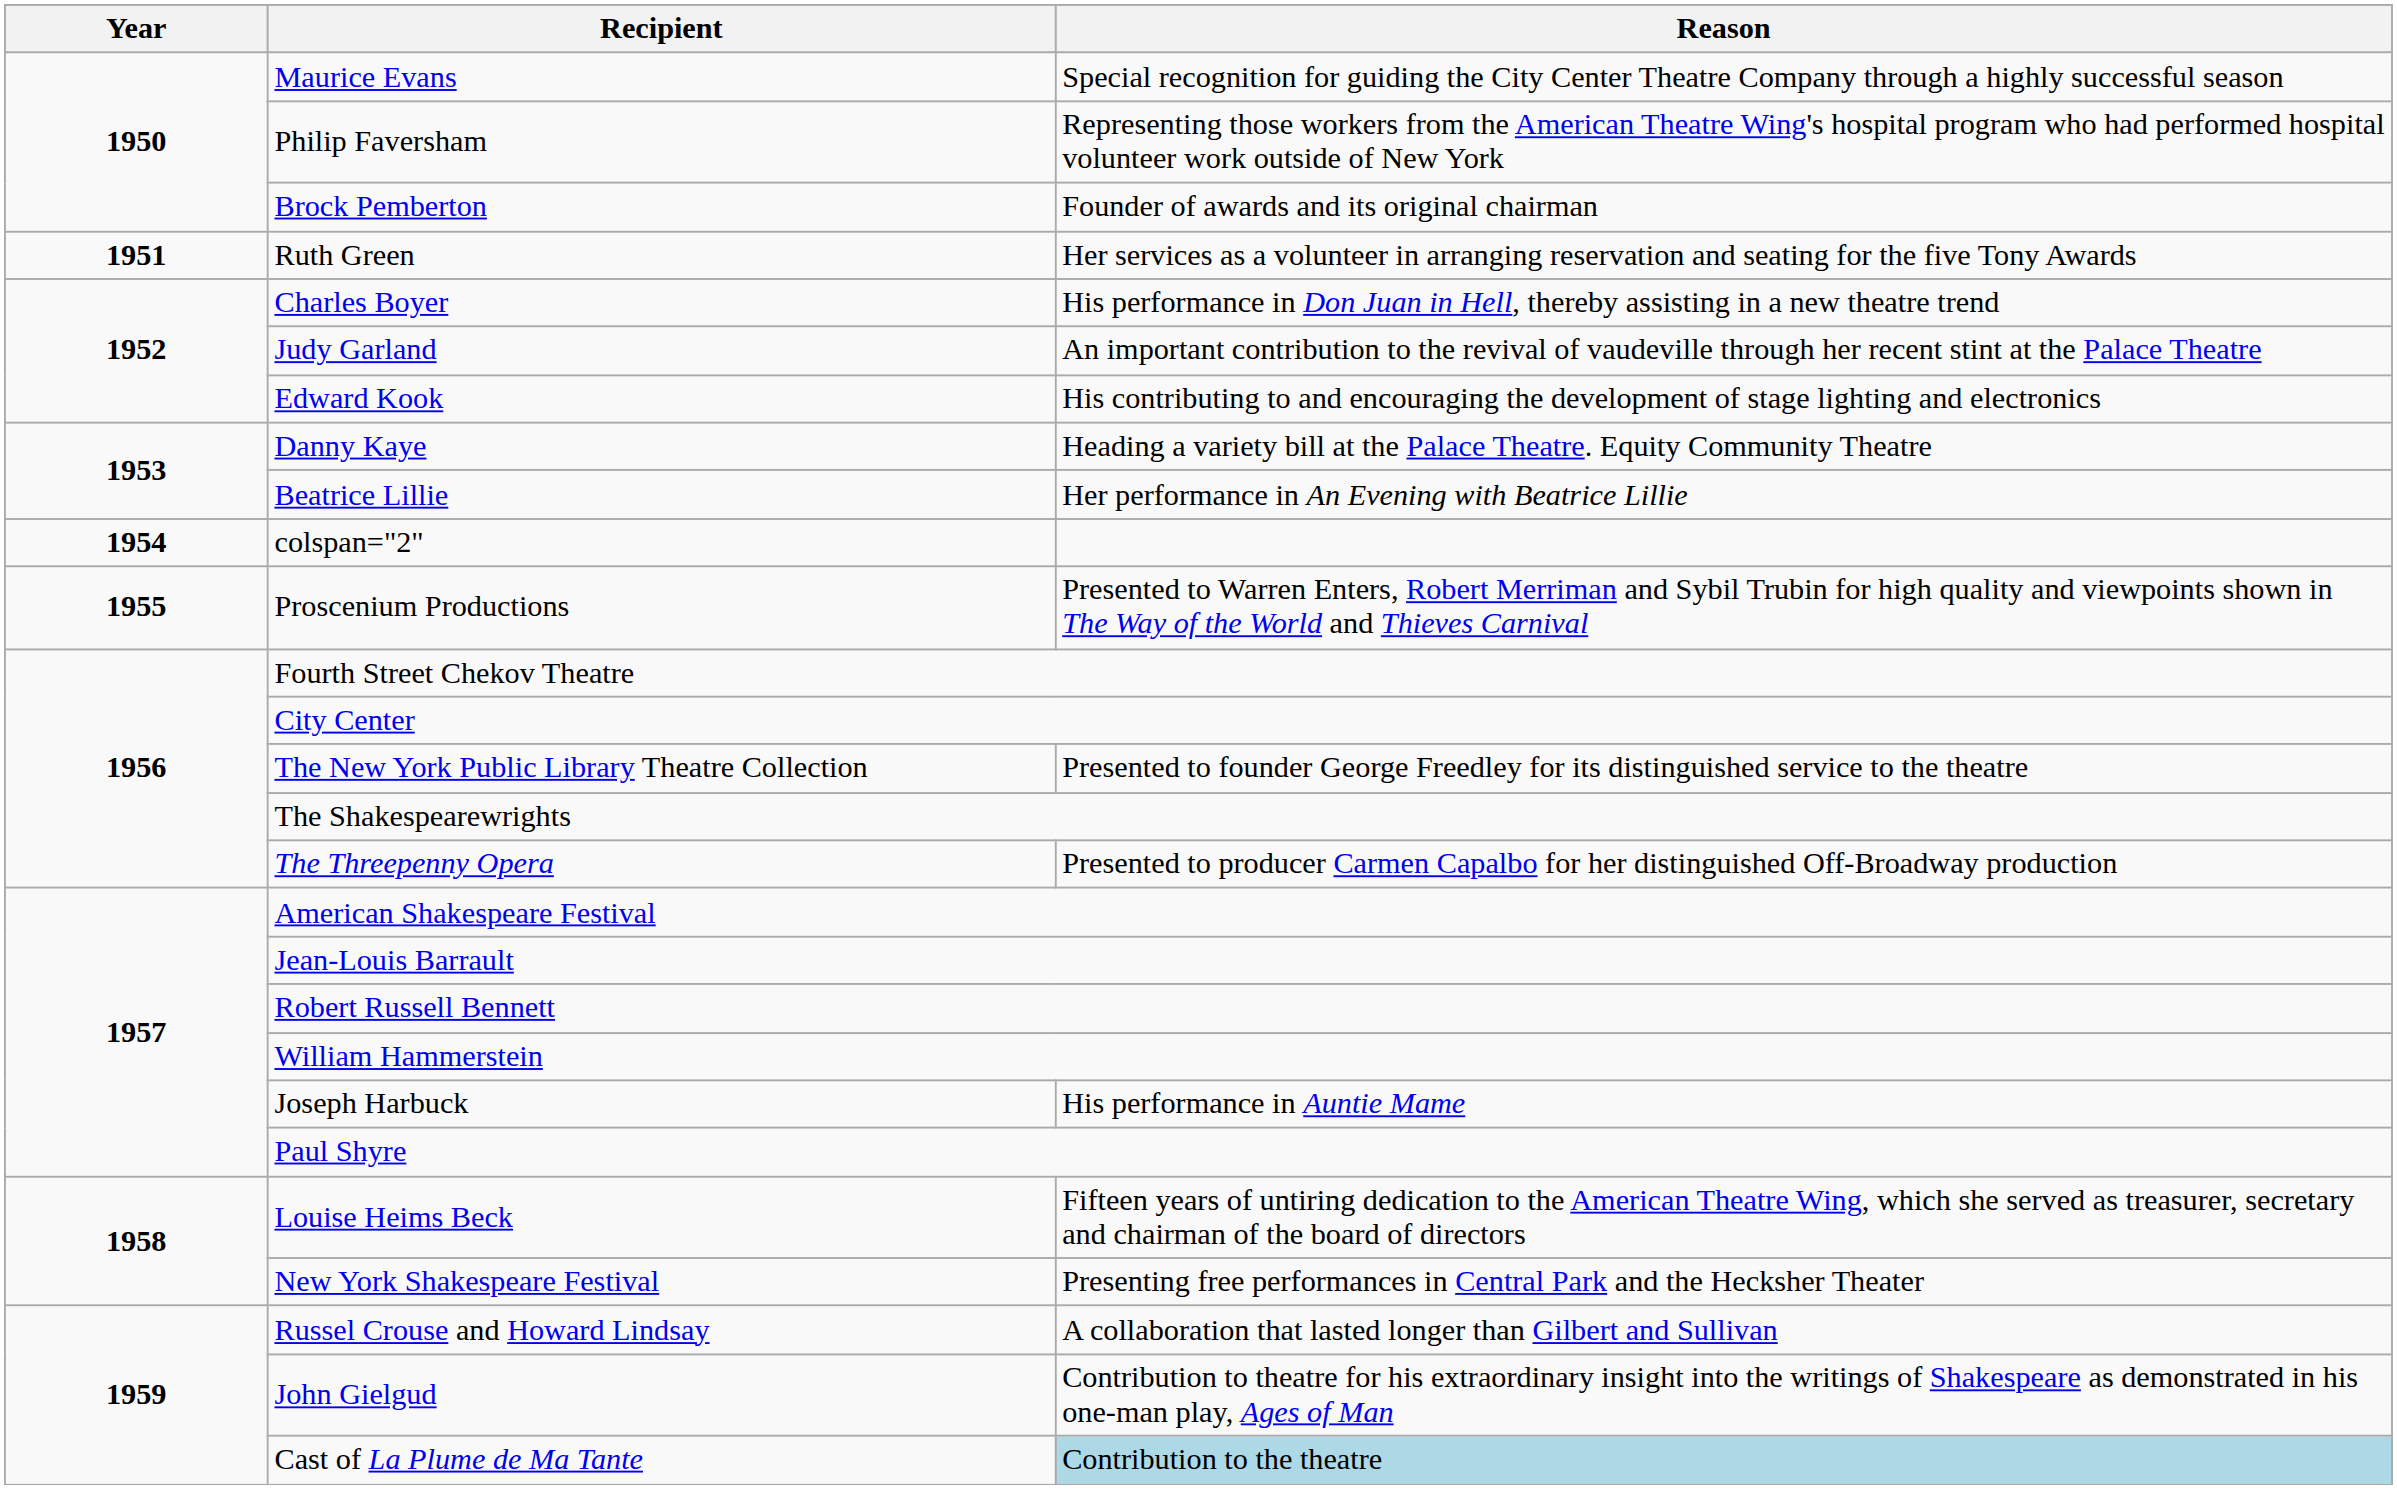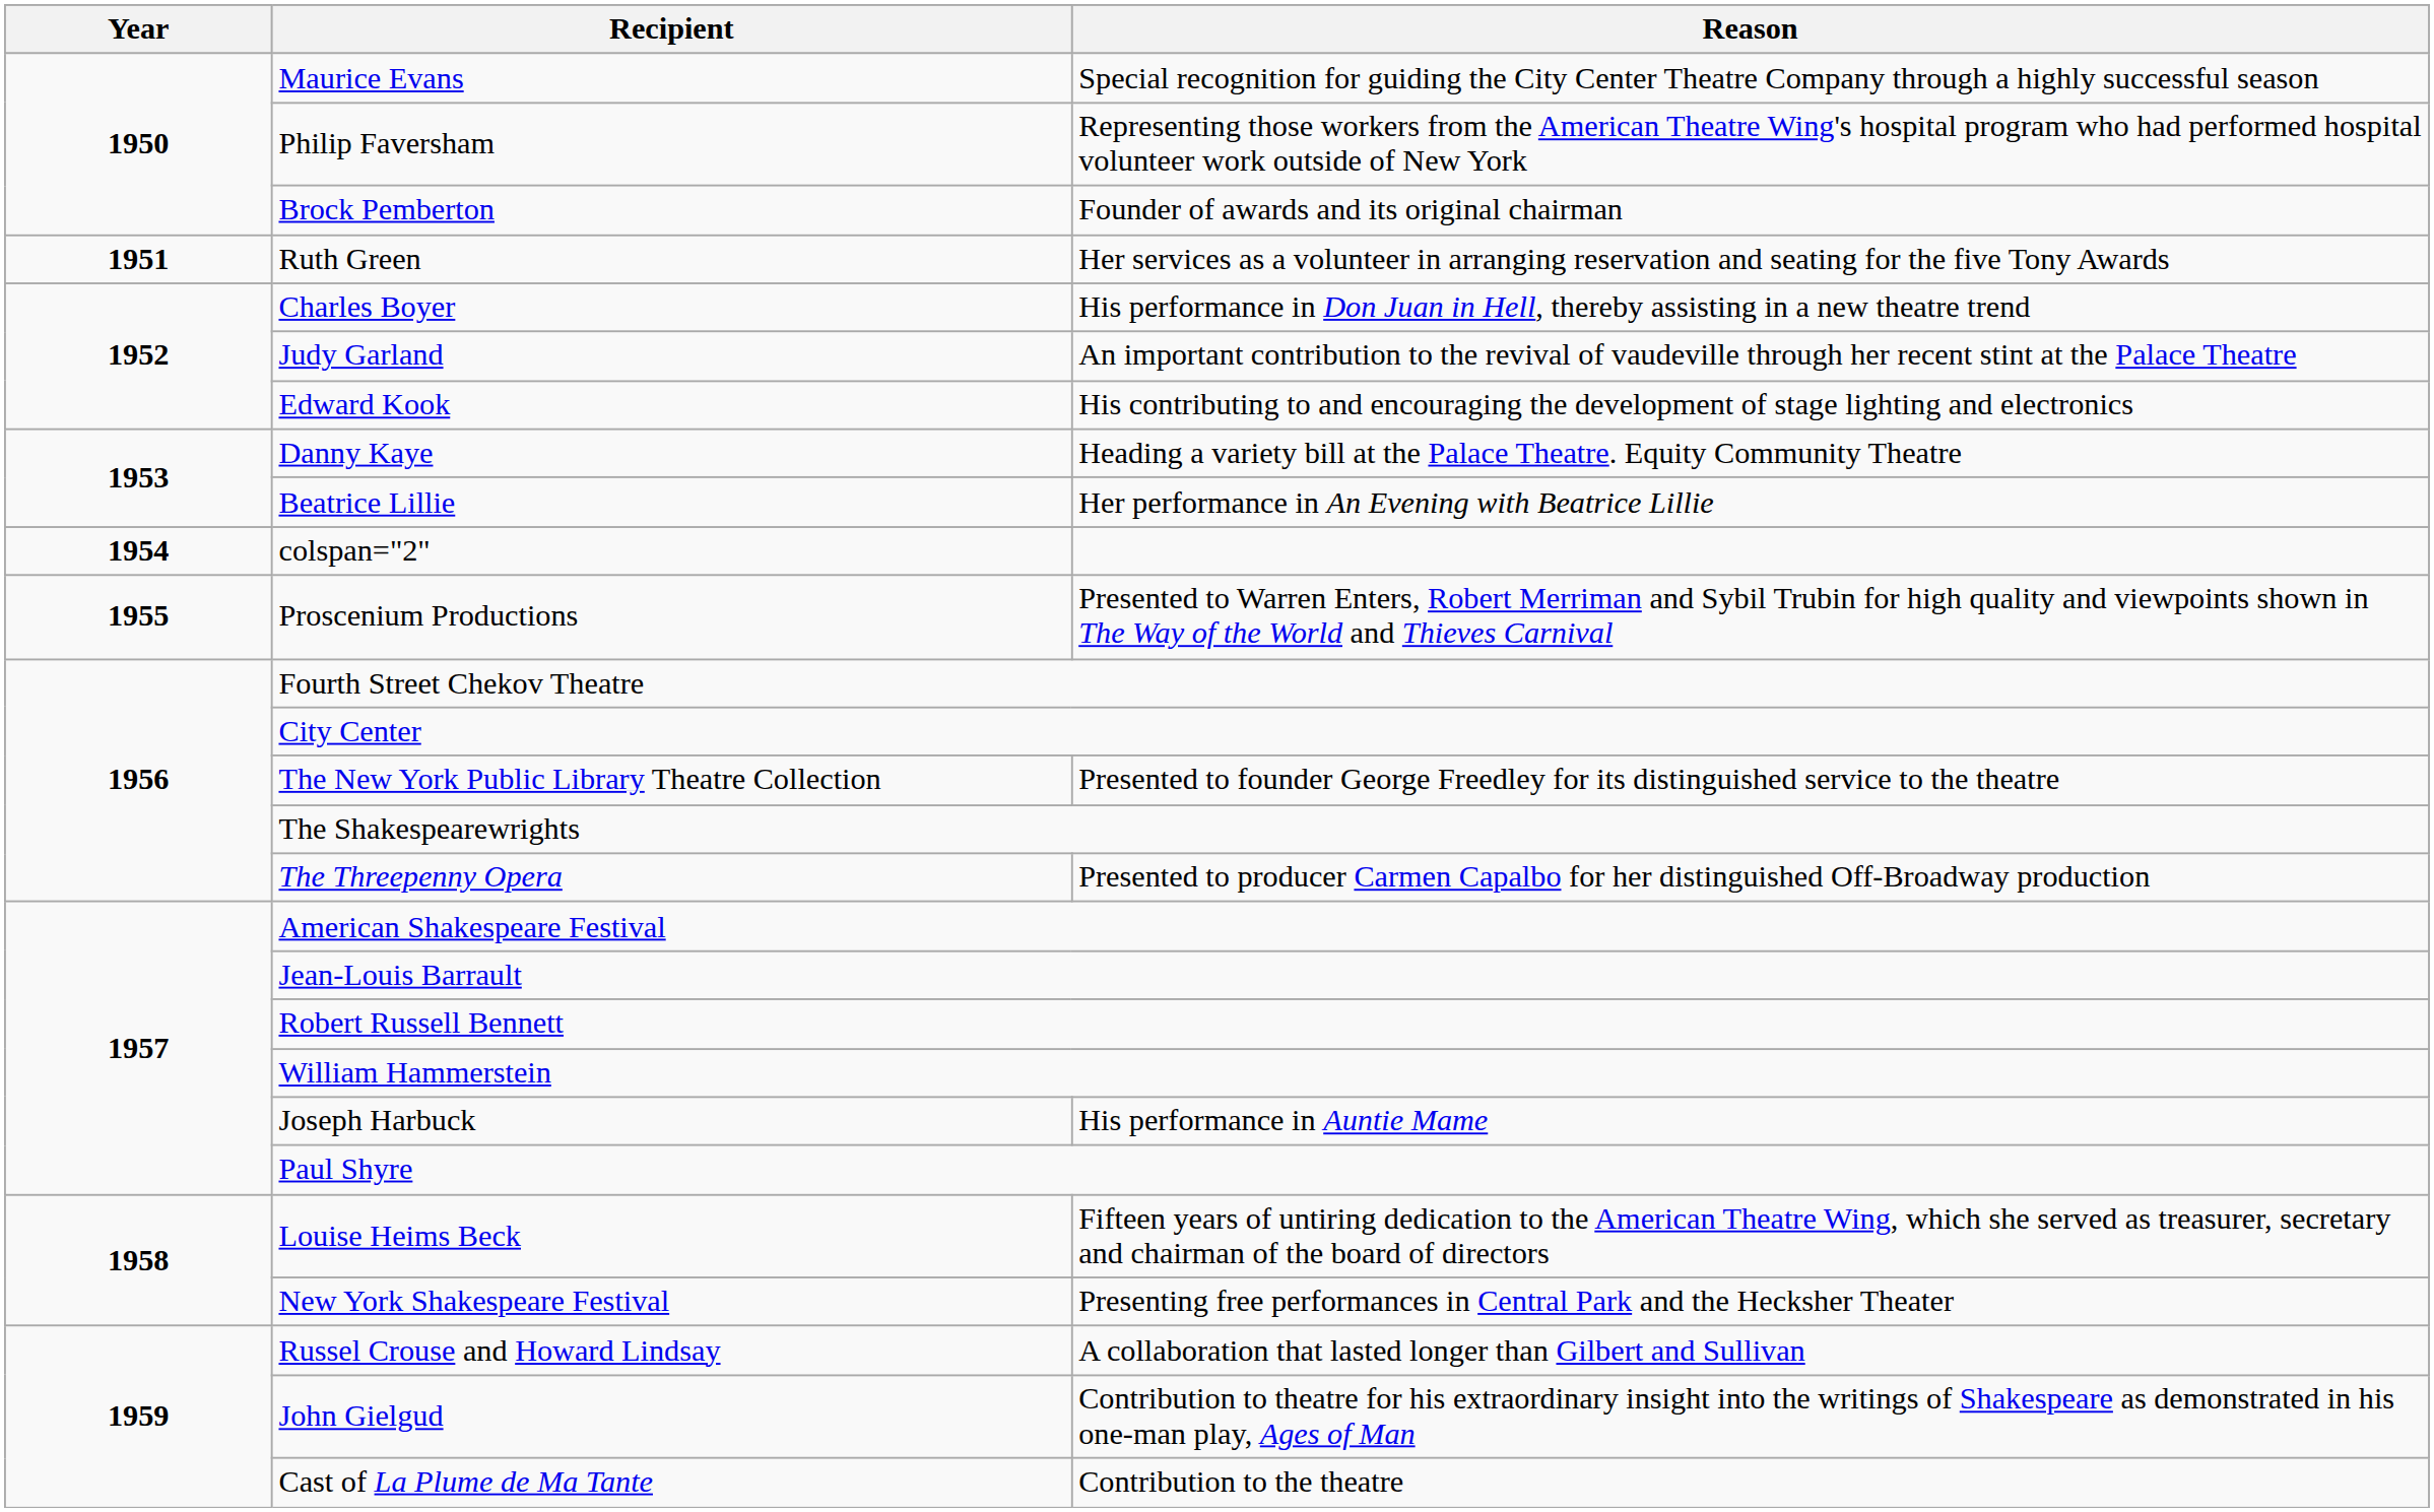Cast of La Plume de Ma Tante | Reason: lightblue background -> no background
